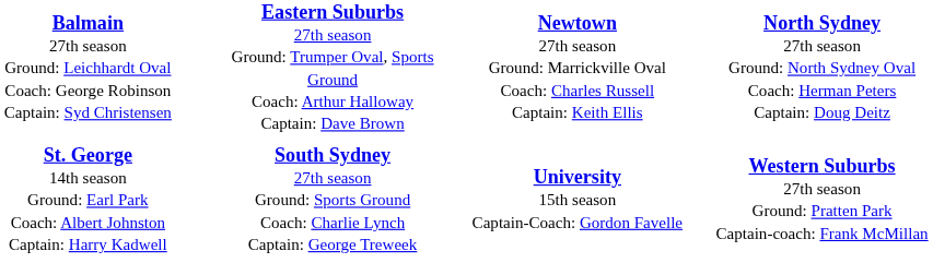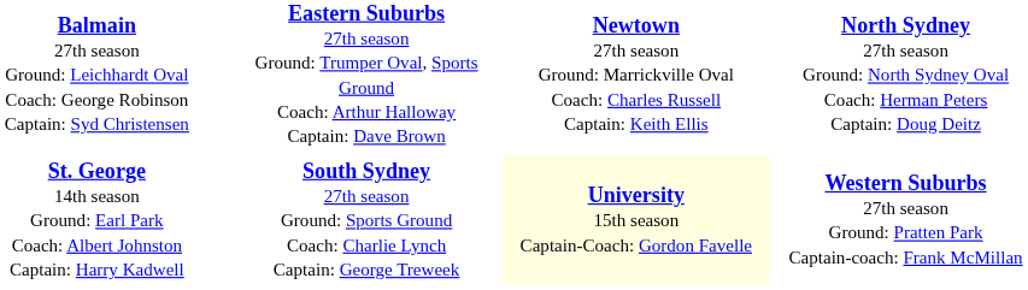row 2 | column 3: no background -> lightyellow background
